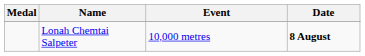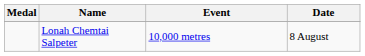Lonah Chemtai Salpeter | Date: bold -> normal
